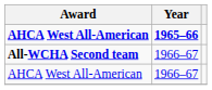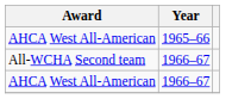row 2 | Award: bold -> normal
row 2 | Year: bold -> normal
row 3 | Award: bold -> normal
